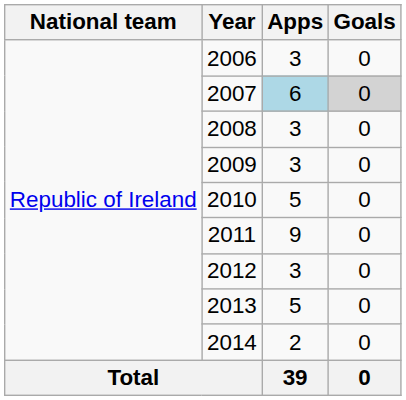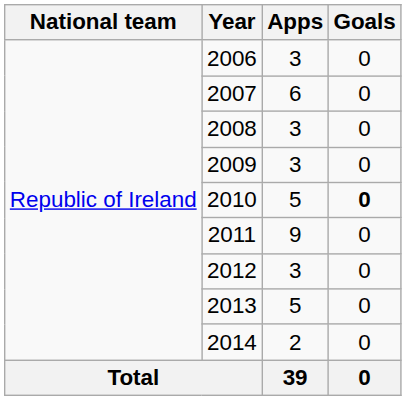2007 | Apps: lightblue background -> no background
2007 | Goals: lightgrey background -> no background
2010 | Goals: normal -> bold
